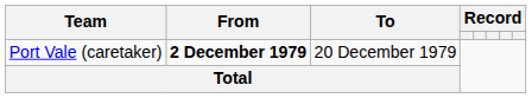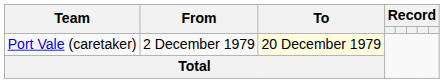Port Vale (caretaker) | From: bold -> normal
Port Vale (caretaker) | To: no background -> lightyellow background
